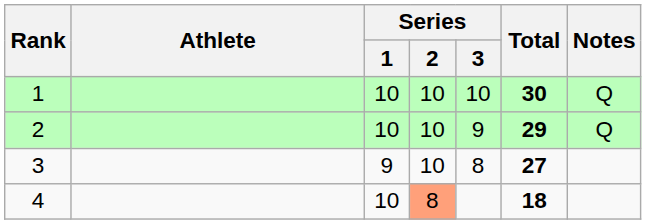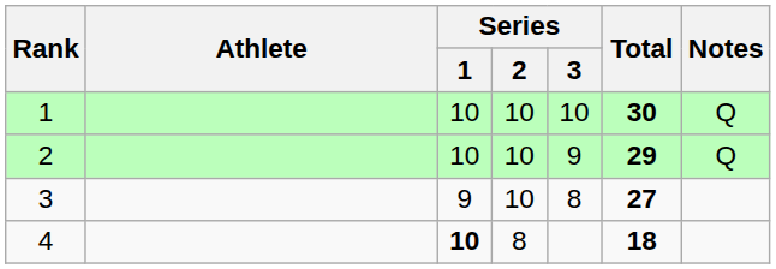4 | Series / 1: normal -> bold
4 | Series / 2: lightsalmon background -> no background
